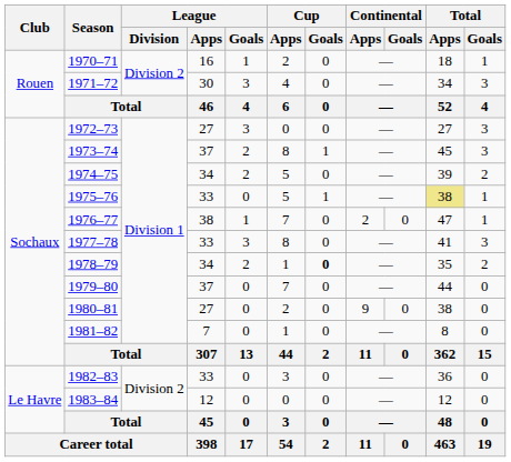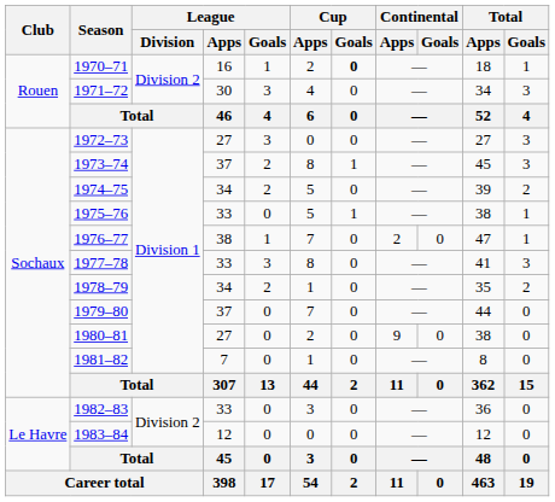1970–71 | Cup / Goals: normal -> bold
1975–76 | Total / Apps: khaki background -> no background
1978–79 | Cup / Goals: bold -> normal
